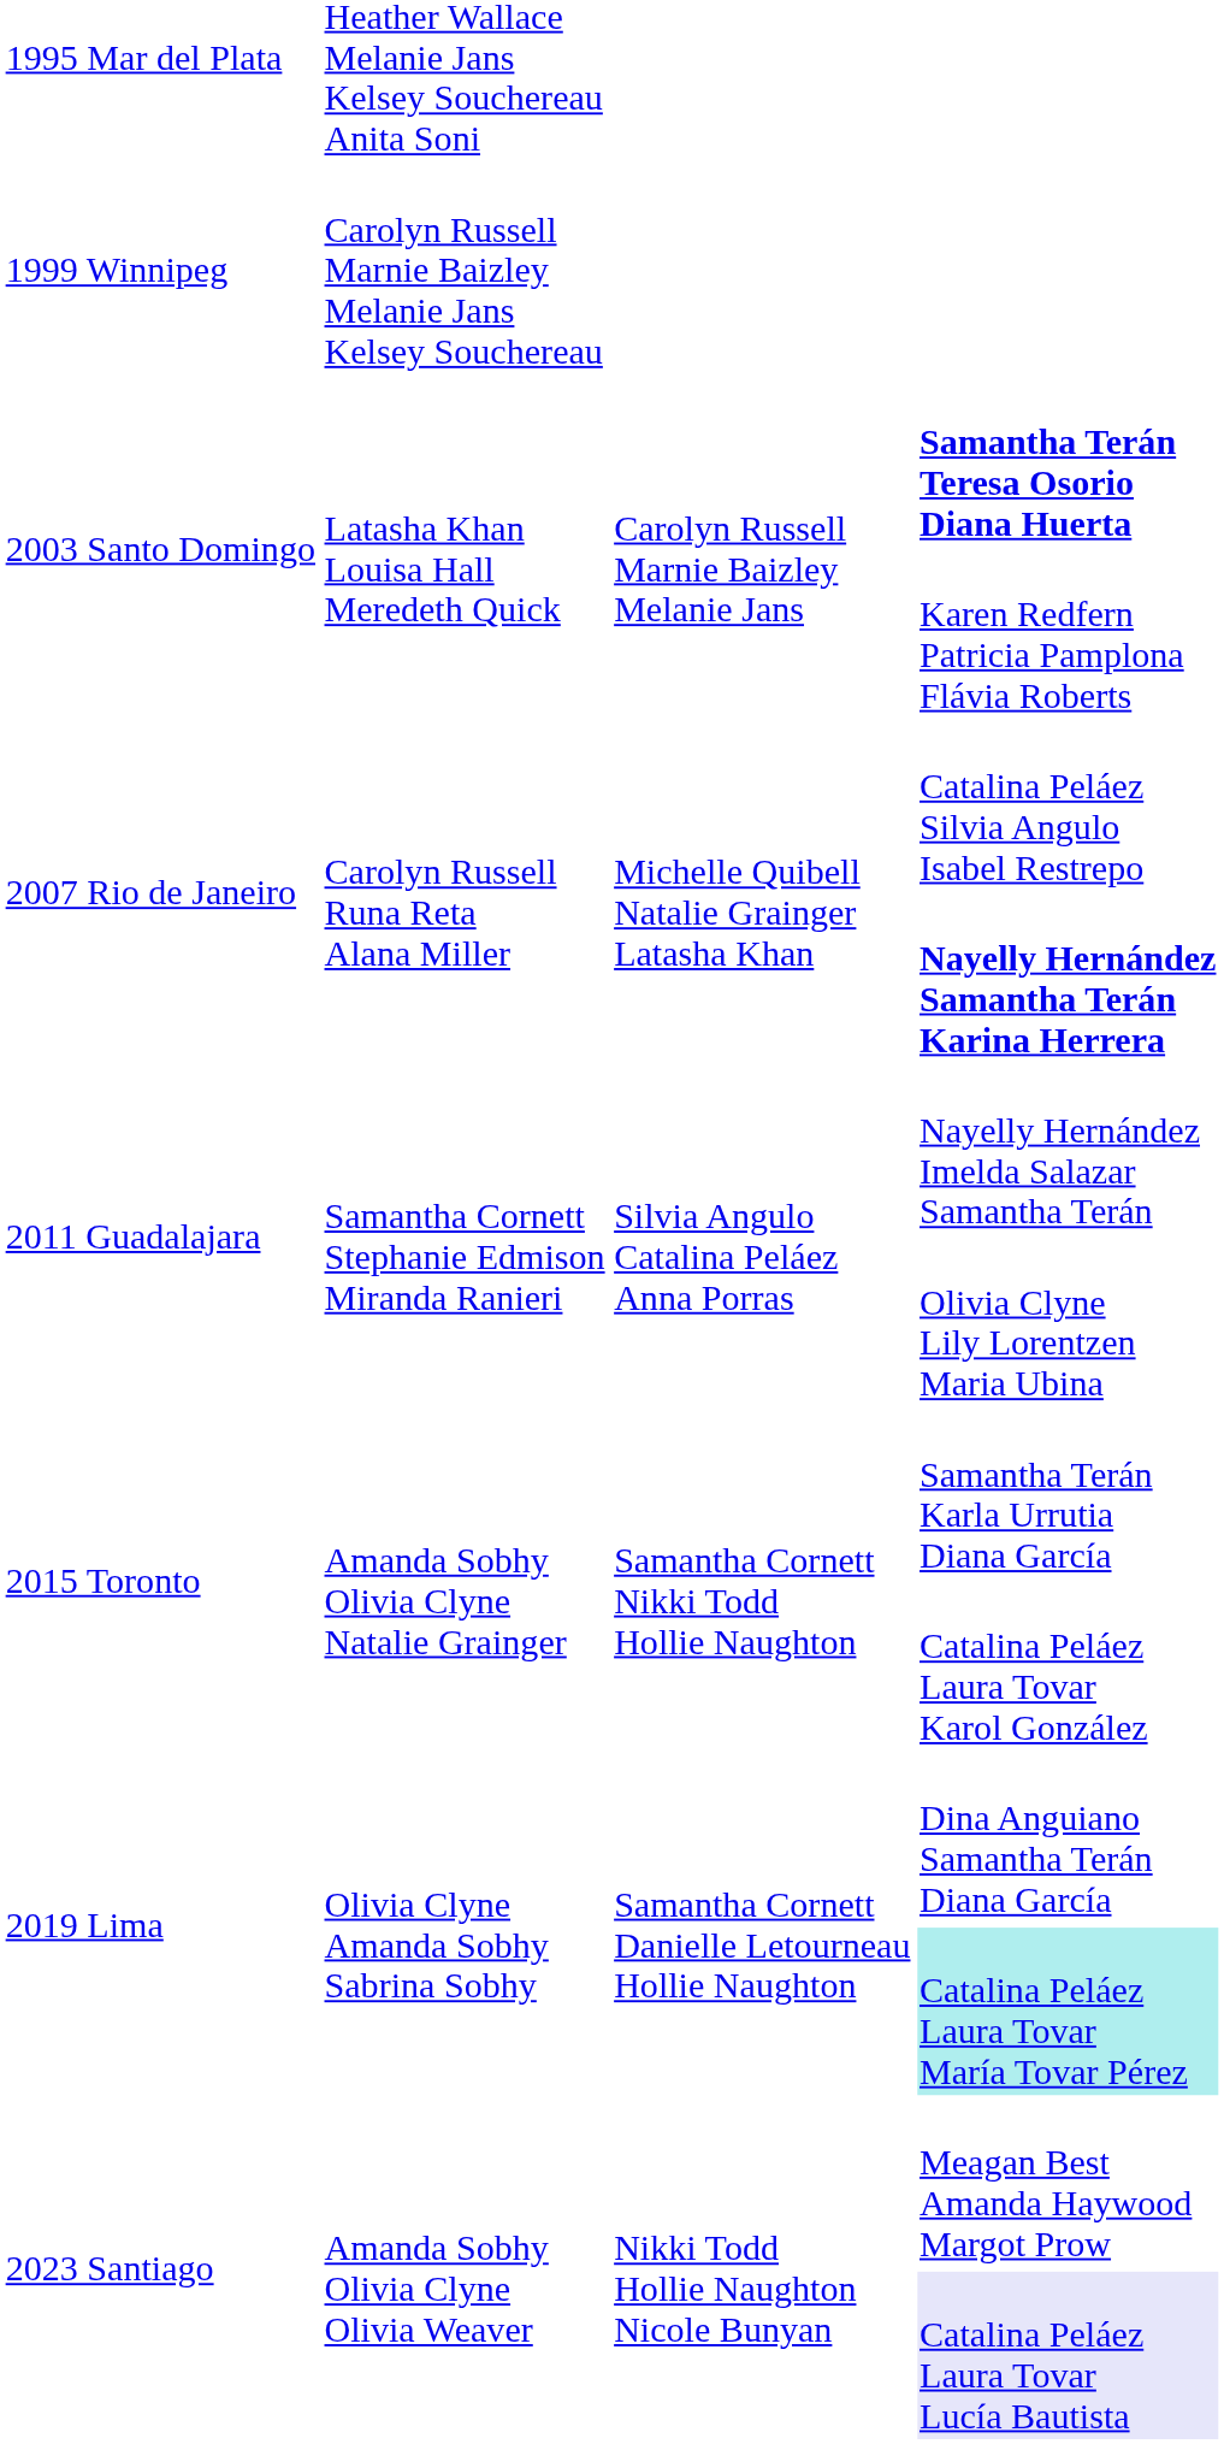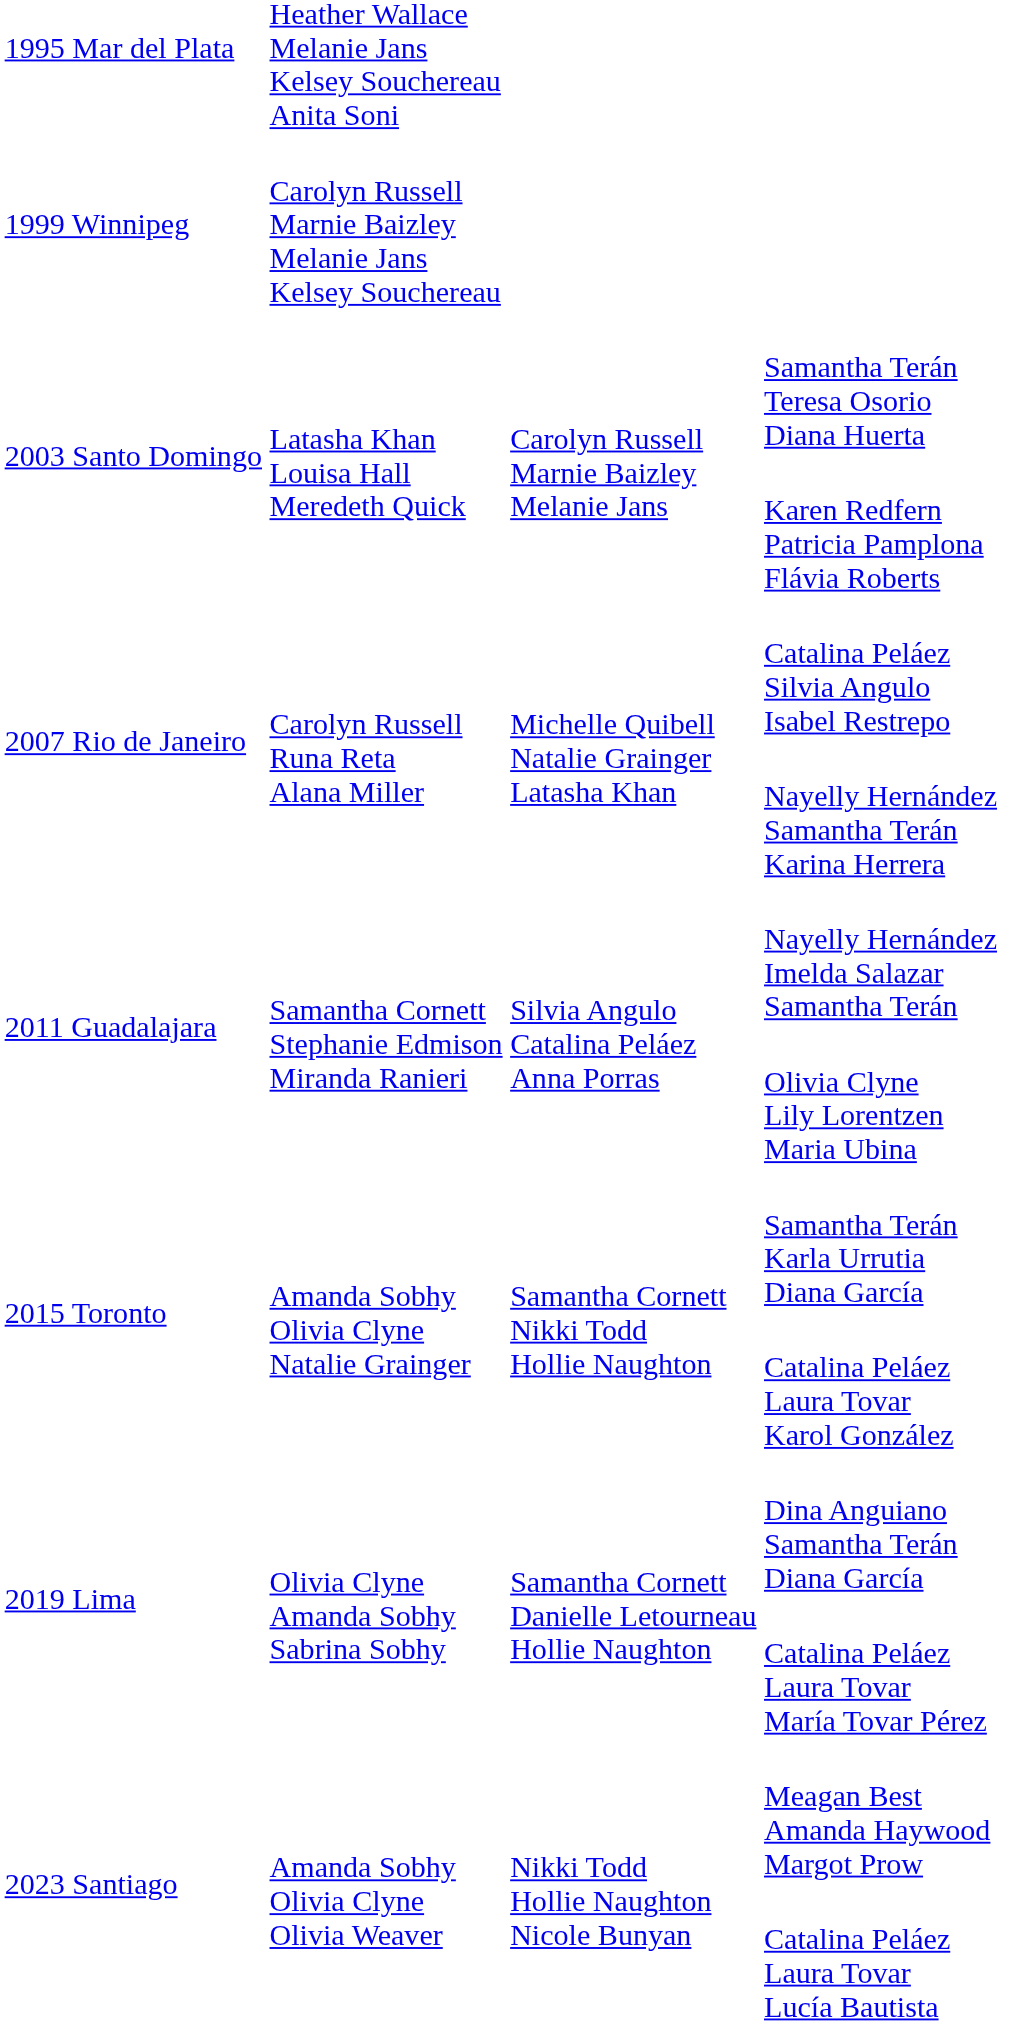Samantha Terán Teresa Osorio Diana Huerta | column 4: bold -> normal
Nayelly Hernández Samantha Terán Karina Herrera | column 4: bold -> normal
Catalina Peláez Laura Tovar María Tovar Pérez | column 4: paleturquoise background -> no background
Catalina Peláez Laura Tovar Lucía Bautista | column 4: lavender background -> no background
